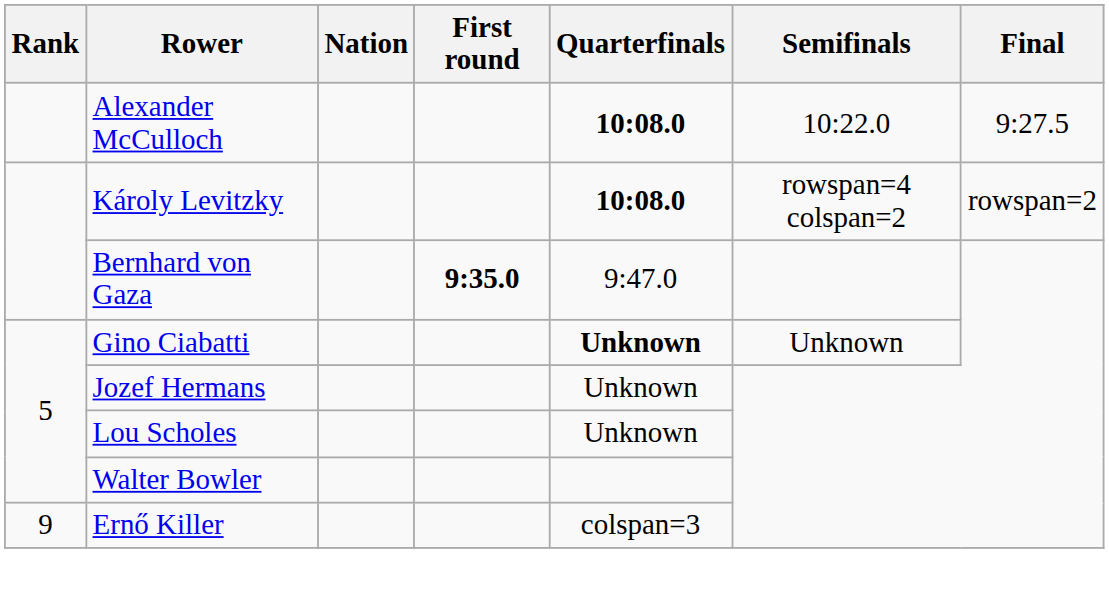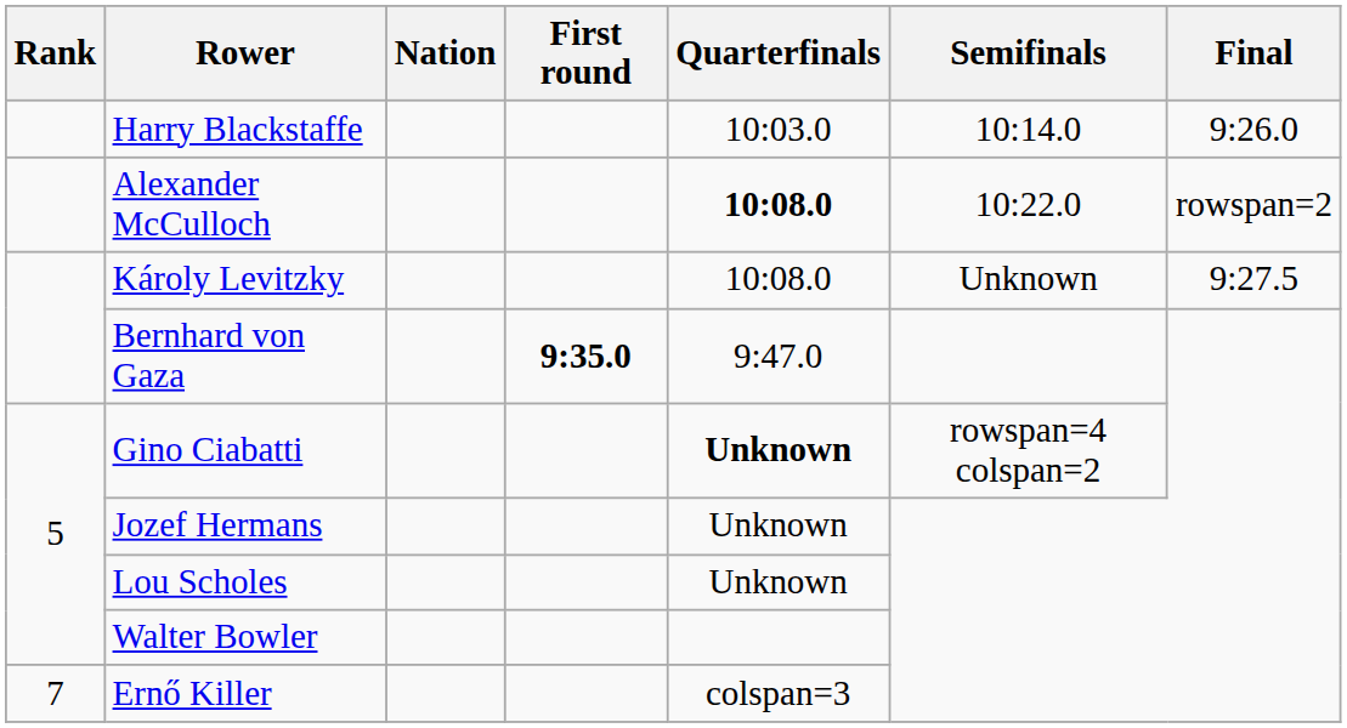+ row: Harry Blackstaffe | 10:03.0 | 10:14.0 | 9:26.0
Alexander McCulloch | Final: 9:27.5 -> rowspan=2
Károly Levitzky | Quarterfinals: bold -> normal
Károly Levitzky | Semifinals: rowspan=4 colspan=2 -> Unknown
Károly Levitzky | Final: rowspan=2 -> 9:27.5
Gino Ciabatti | Semifinals: Unknown -> rowspan=4 colspan=2
Ernő Killer | Rank: 9 -> 7
